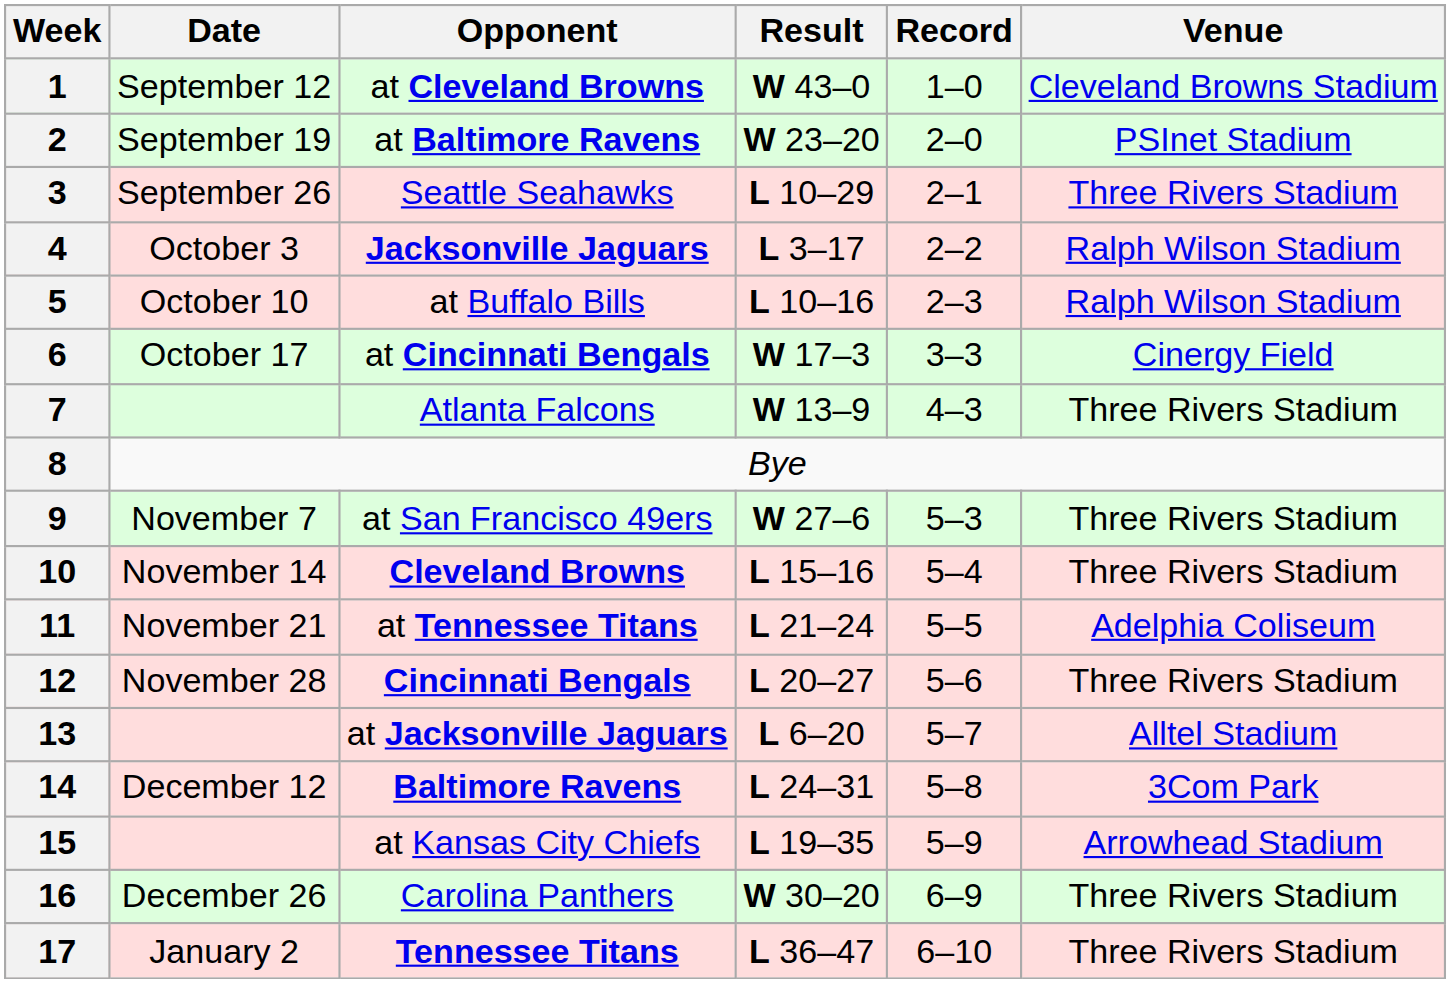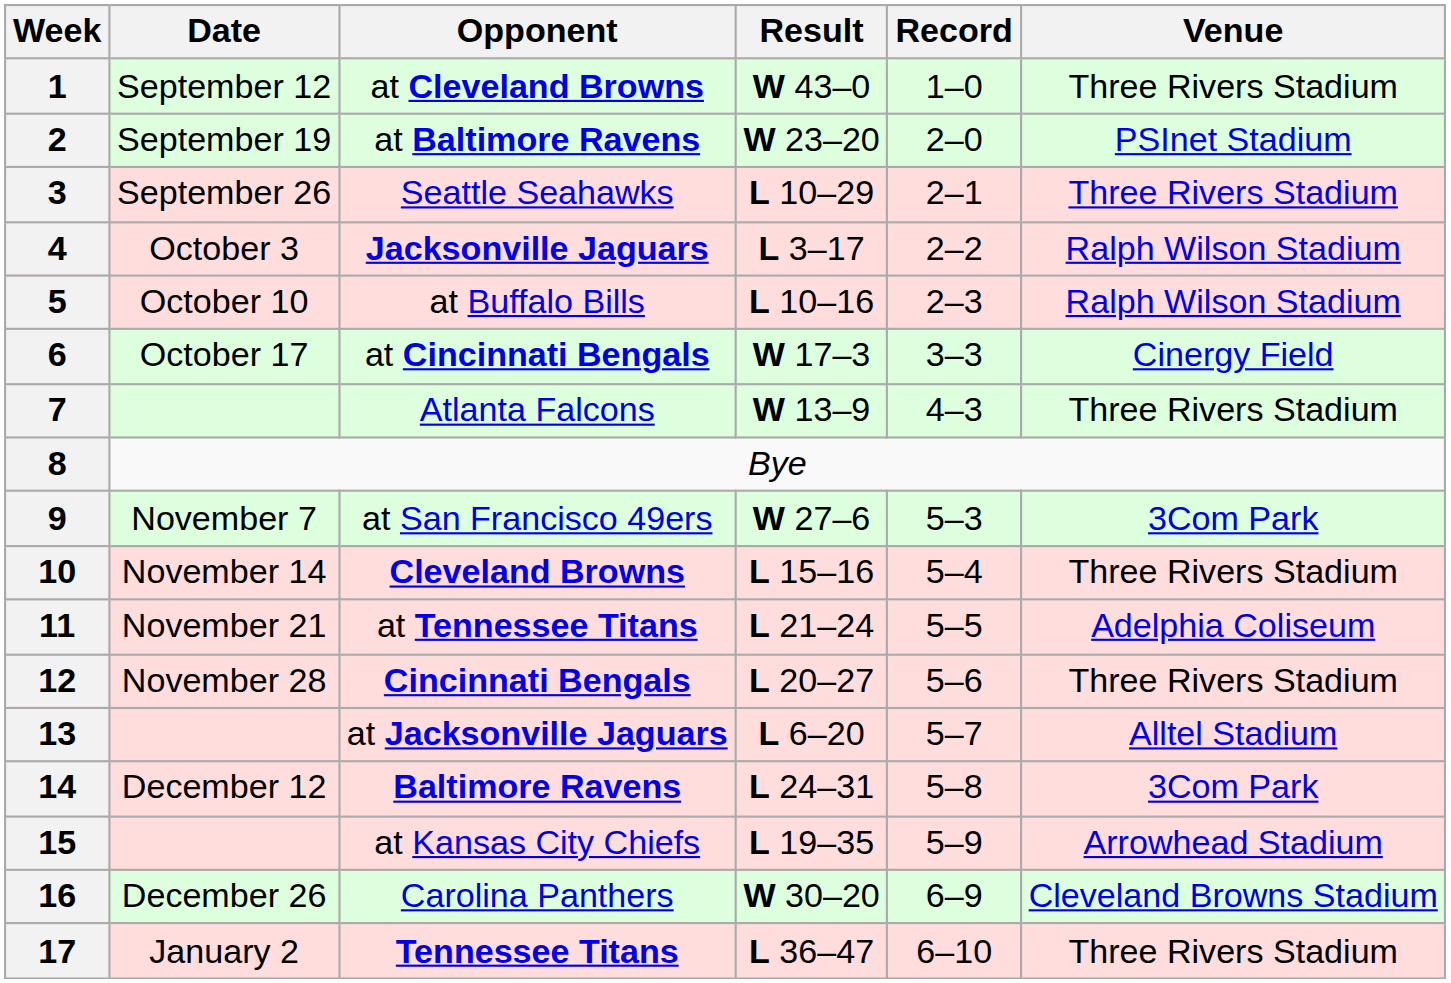1 | Venue: Cleveland Browns Stadium -> Three Rivers Stadium
9 | Venue: Three Rivers Stadium -> 3Com Park
16 | Venue: Three Rivers Stadium -> Cleveland Browns Stadium
